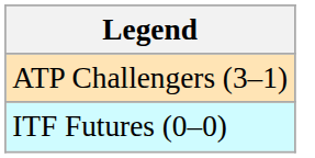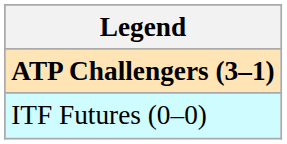row 2 | column 1: normal -> bold
